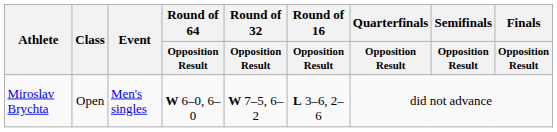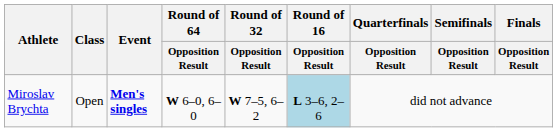Miroslav Brychta | Event: normal -> bold
Miroslav Brychta | Round of 16 / Opposition Result: no background -> lightblue background
